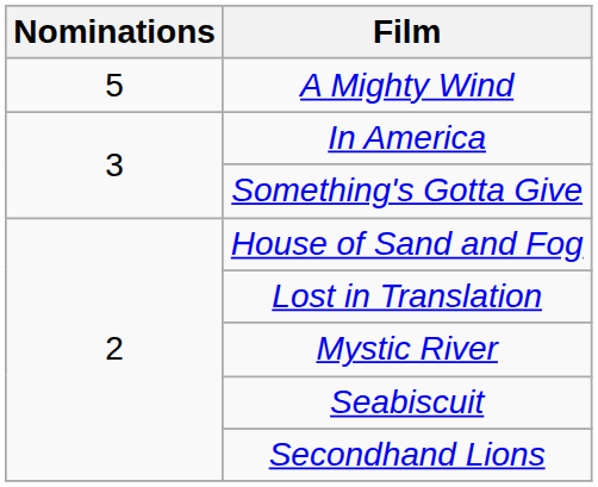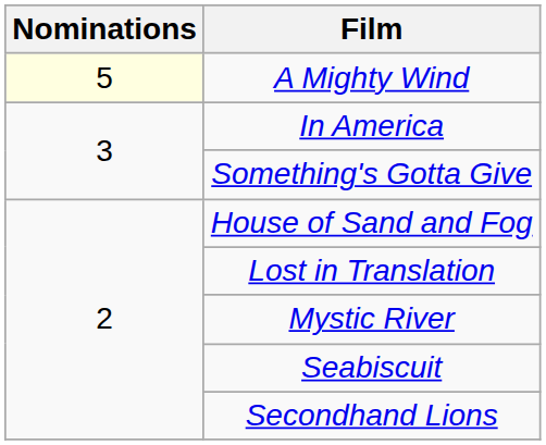A Mighty Wind | Nominations: no background -> lightyellow background
